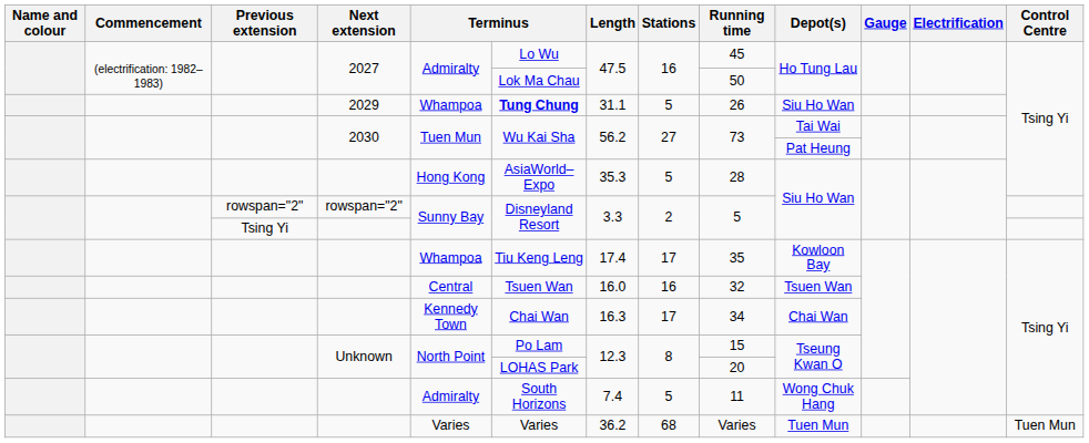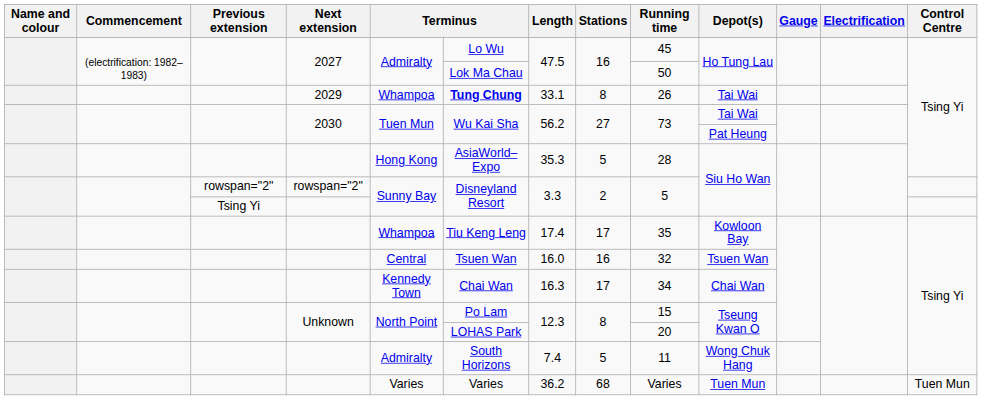2029 | Length: 31.1 -> 33.1
2029 | Stations: 5 -> 8
2029 | Depot(s): Siu Ho Wan -> Tai Wai
